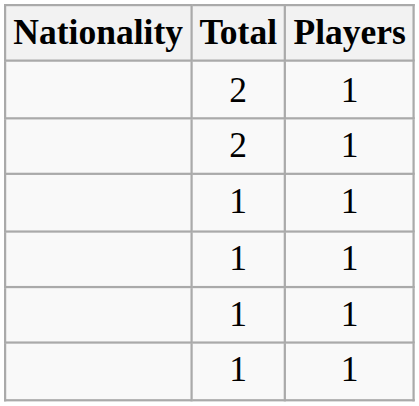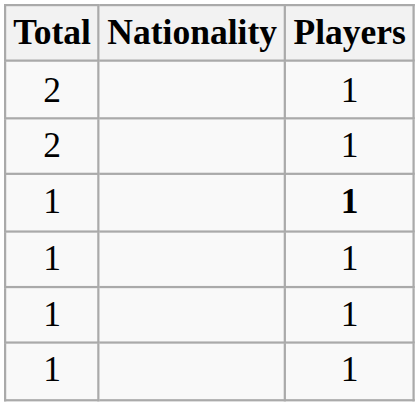columns swapped: Nationality <-> Total
row 4 | Players: normal -> bold
